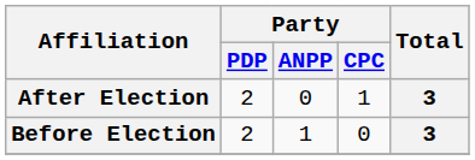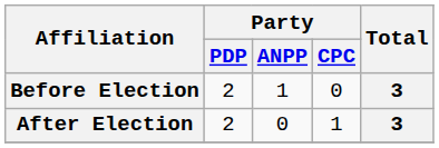rows swapped: Before Election <-> After Election
